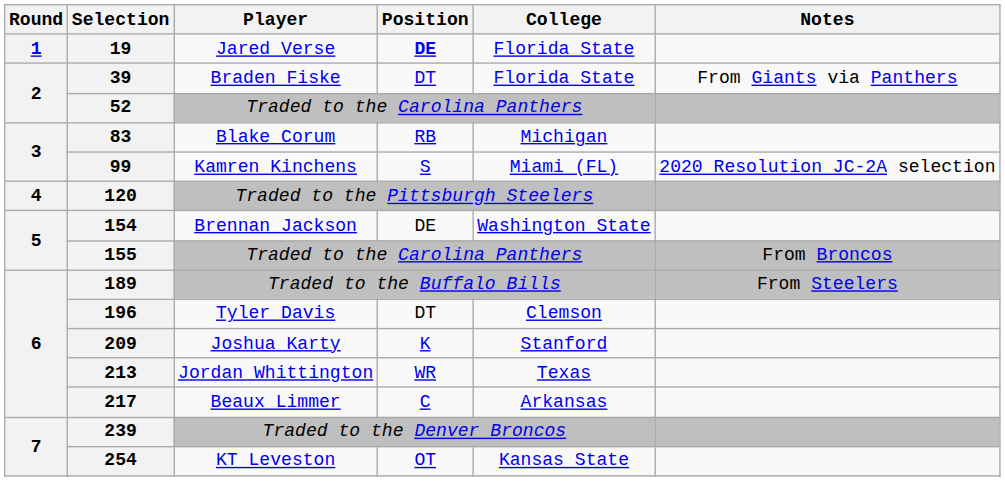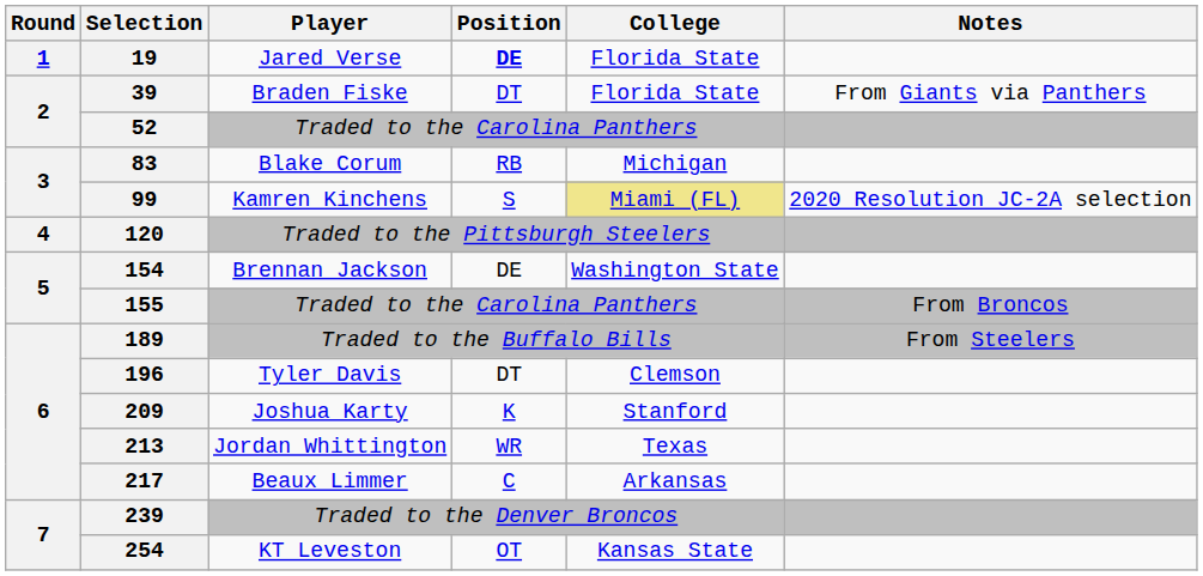99 | College: no background -> khaki background
